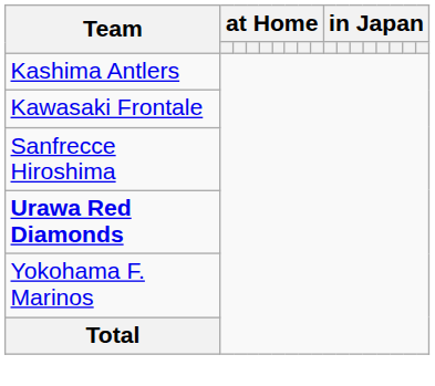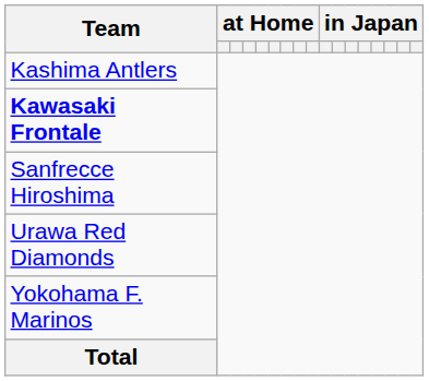Kawasaki Frontale | Team: normal -> bold
Urawa Red Diamonds | Team: bold -> normal
